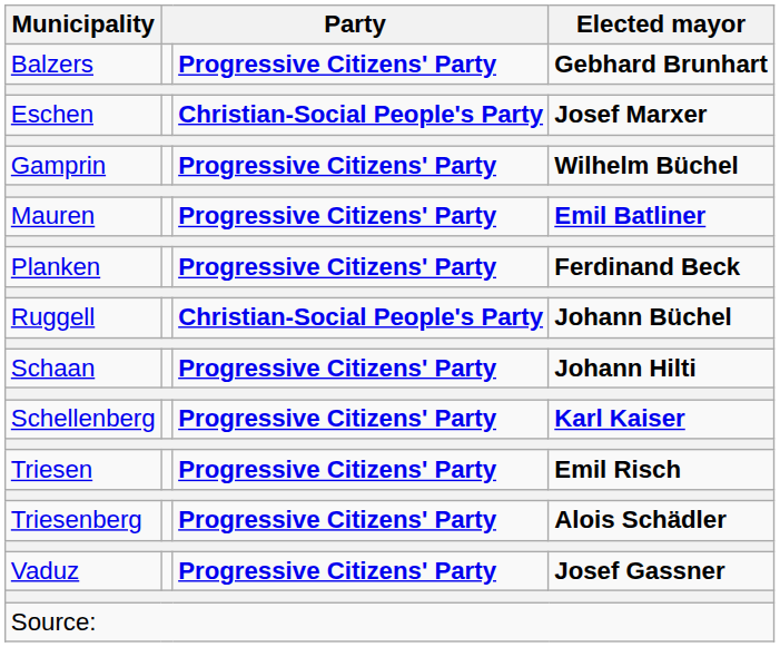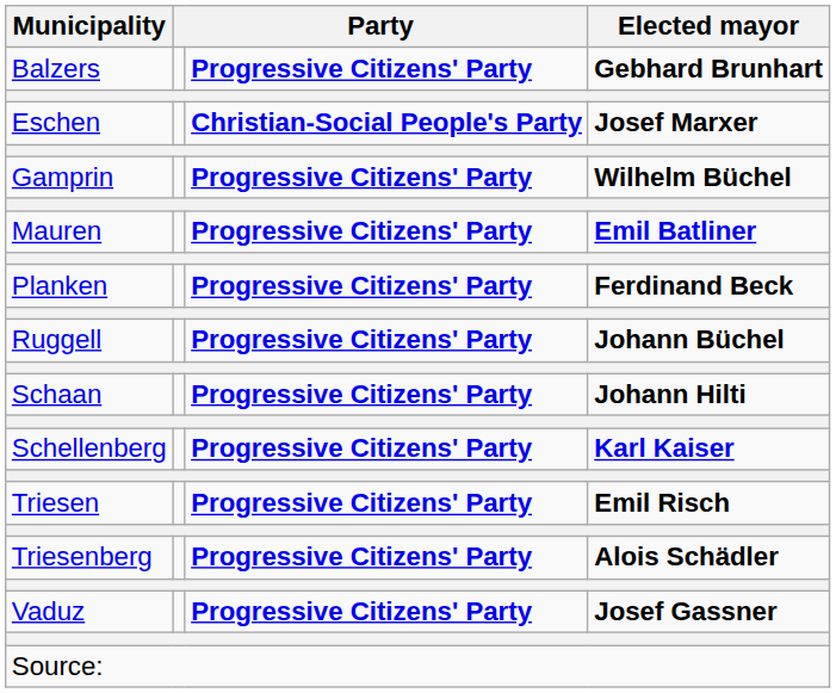Ruggell | column 3: Christian-Social People's Party -> Progressive Citizens' Party
